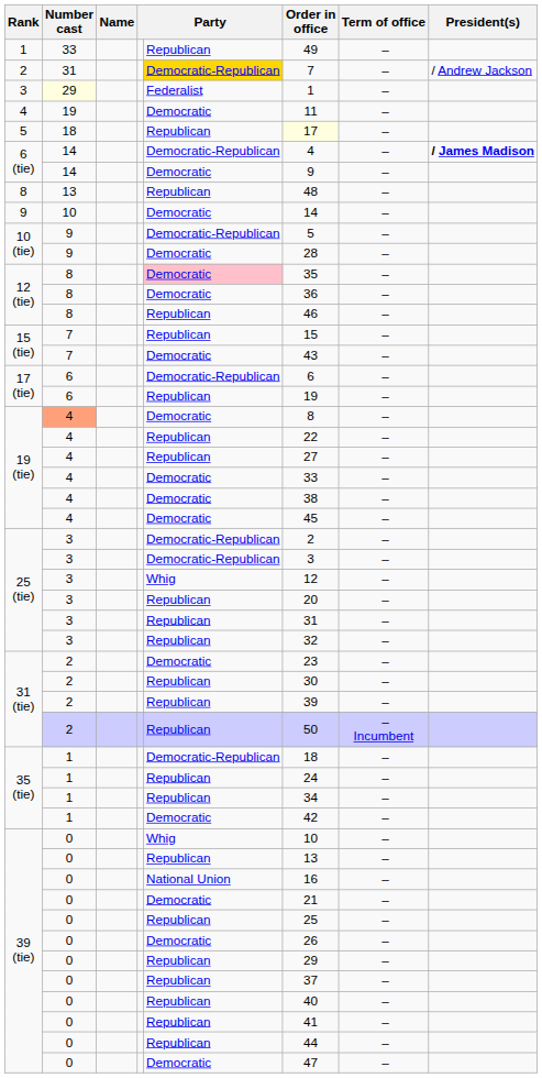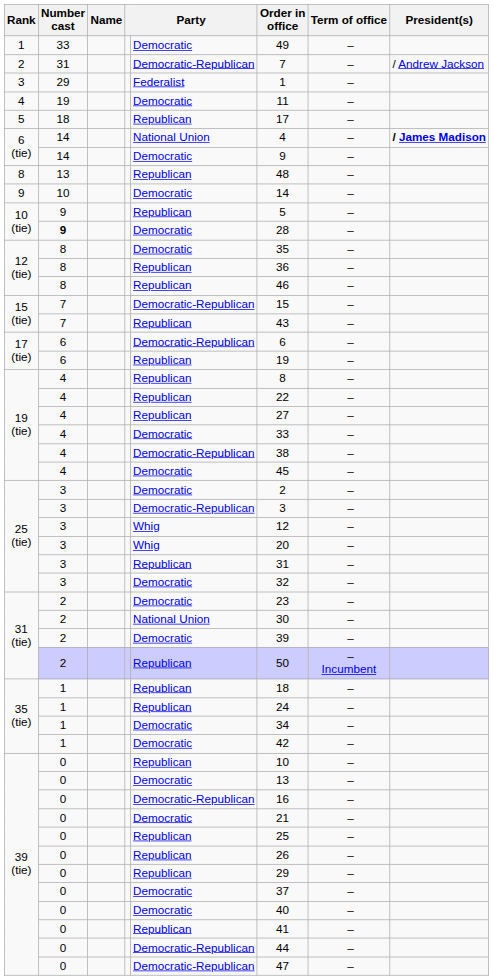row 2 | column 5: Republican -> Democratic
row 3 | column 5: gold background -> no background
row 4 | Number cast: lightyellow background -> no background
row 6 | Order in office: lightyellow background -> no background
row 7 | column 5: Democratic-Republican -> National Union
row 11 | column 5: Democratic-Republican -> Republican
row 12 | Number cast: normal -> bold
row 13 | column 5: pink background -> no background
row 14 | column 5: Democratic -> Republican
row 16 | column 5: Republican -> Democratic-Republican
row 17 | column 5: Democratic -> Republican
row 20 | Number cast: lightsalmon background -> no background
row 20 | column 5: Democratic -> Republican
row 24 | column 5: Democratic -> Democratic-Republican
row 26 | column 5: Democratic-Republican -> Democratic
row 29 | column 5: Republican -> Whig
row 31 | column 5: Republican -> Democratic
row 33 | column 5: Republican -> National Union
row 34 | column 5: Republican -> Democratic
row 36 | column 5: Democratic-Republican -> Republican
row 38 | column 5: Republican -> Democratic
row 40 | column 5: Whig -> Republican
row 41 | column 5: Republican -> Democratic
row 42 | column 5: National Union -> Democratic-Republican
row 45 | column 5: Democratic -> Republican
row 47 | column 5: Republican -> Democratic
row 48 | column 5: Republican -> Democratic
row 50 | column 5: Republican -> Democratic-Republican
row 51 | column 5: Democratic -> Democratic-Republican
